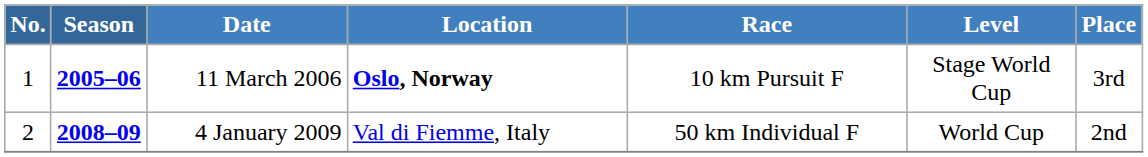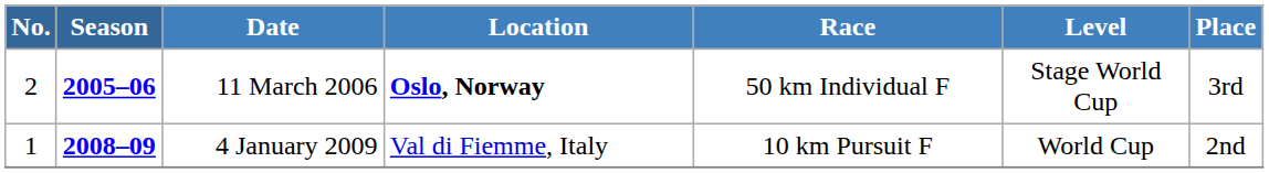11 March 2006 | No.: 1 -> 2
11 March 2006 | Race: 10 km Pursuit F -> 50 km Individual F
4 January 2009 | No.: 2 -> 1
4 January 2009 | Race: 50 km Individual F -> 10 km Pursuit F
